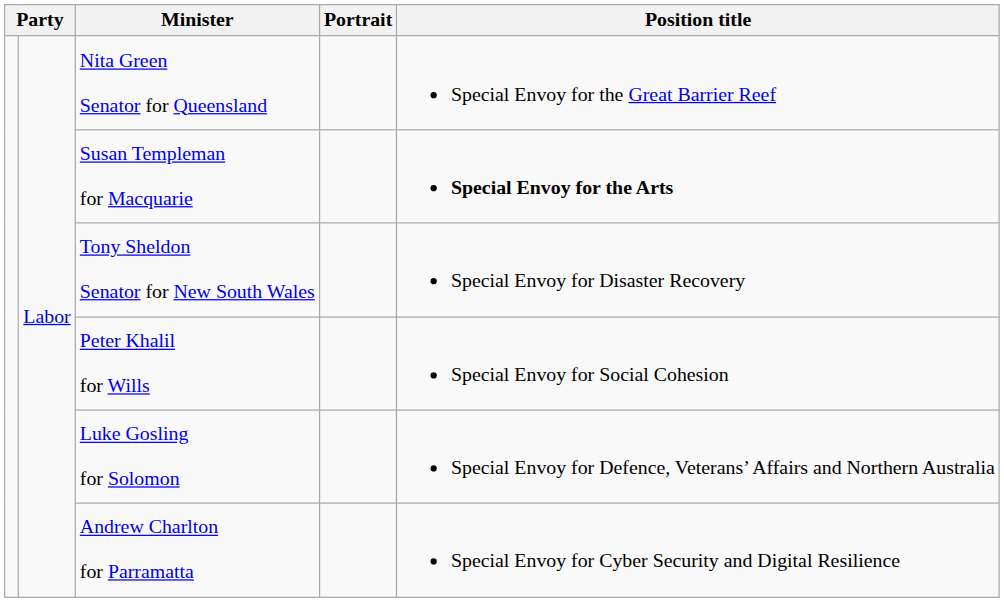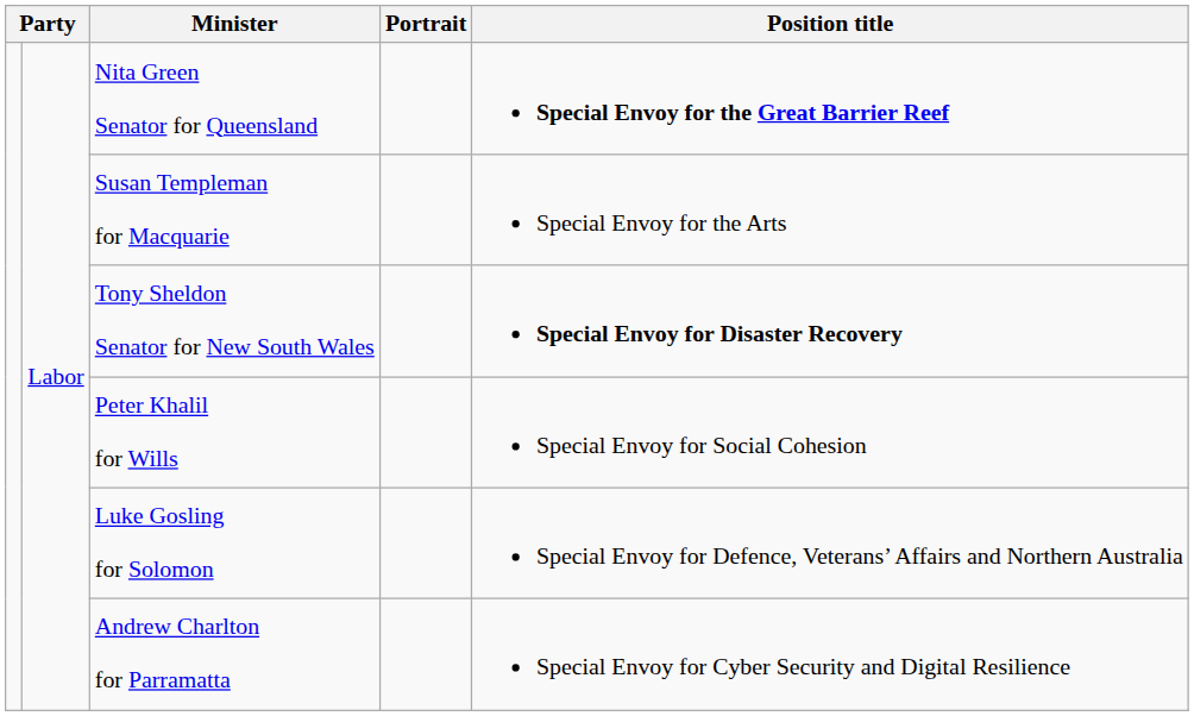Nita Green Senator for Queensland | Position title: normal -> bold
Susan Templeman for Macquarie | Position title: bold -> normal
Tony Sheldon Senator for New South Wales | Position title: normal -> bold
